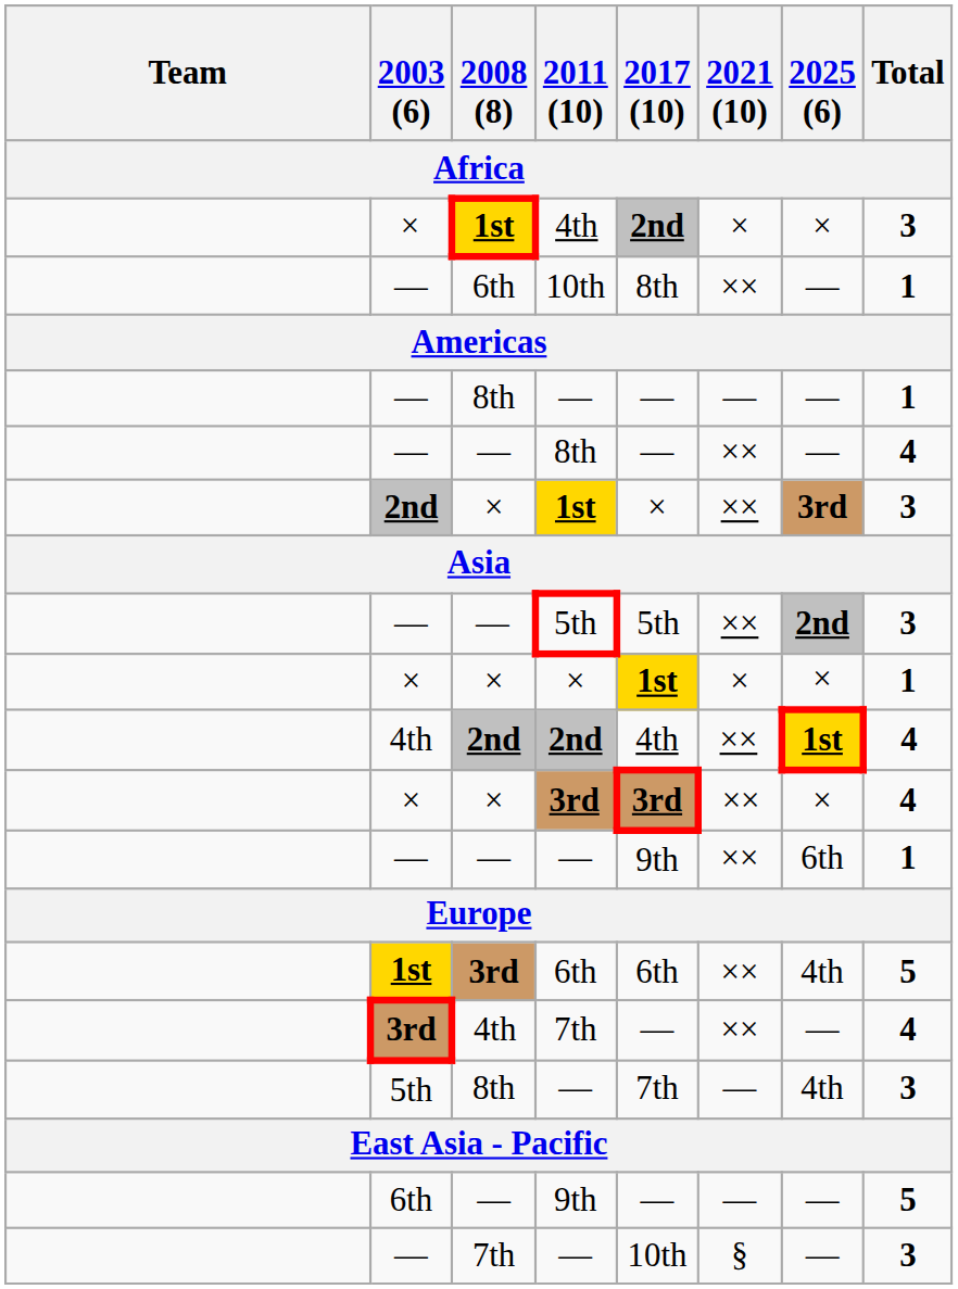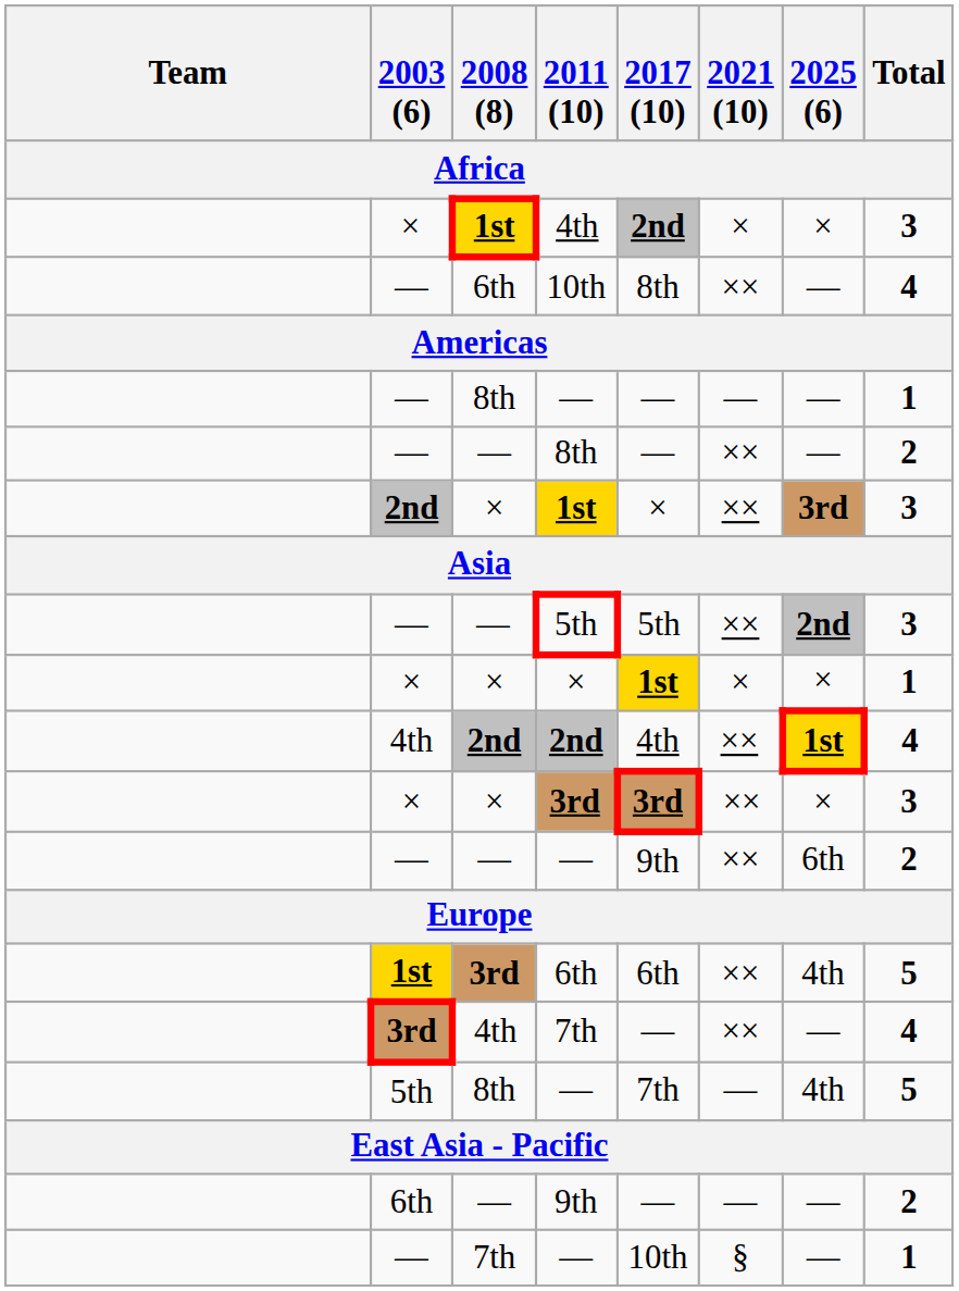row 4 | Total: 1 -> 4
row 7 | Total: 4 -> 2
row 13 | Total: 4 -> 3
row 14 | Total: 1 -> 2
row 18 | Total: 3 -> 5
row 20 | Total: 5 -> 2
row 21 | Total: 3 -> 1
